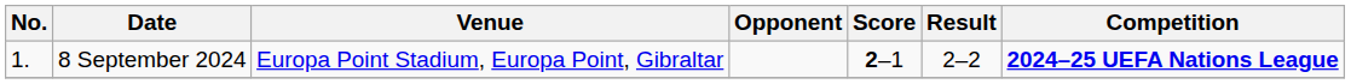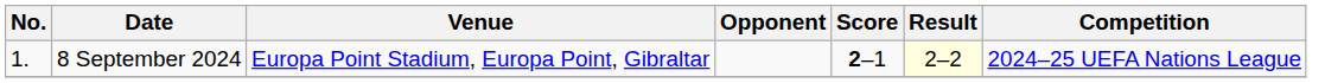8 September 2024 | Result: no background -> lightyellow background
8 September 2024 | Competition: bold -> normal
